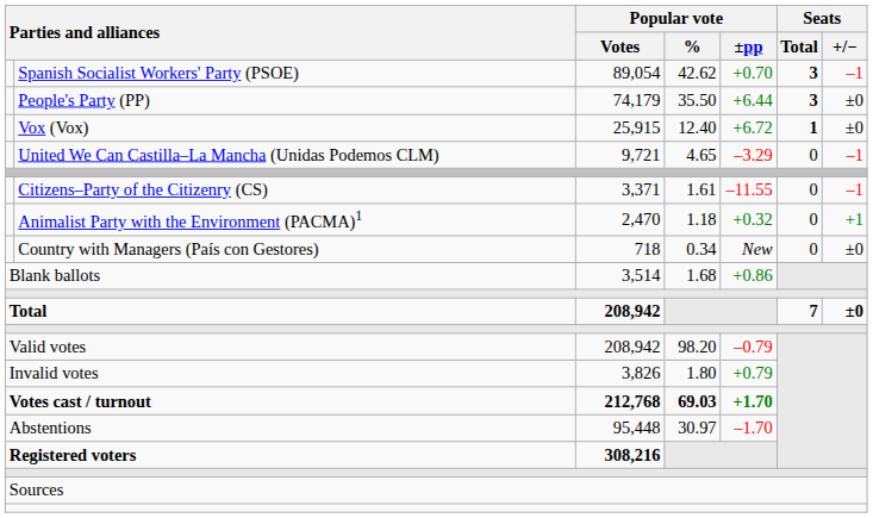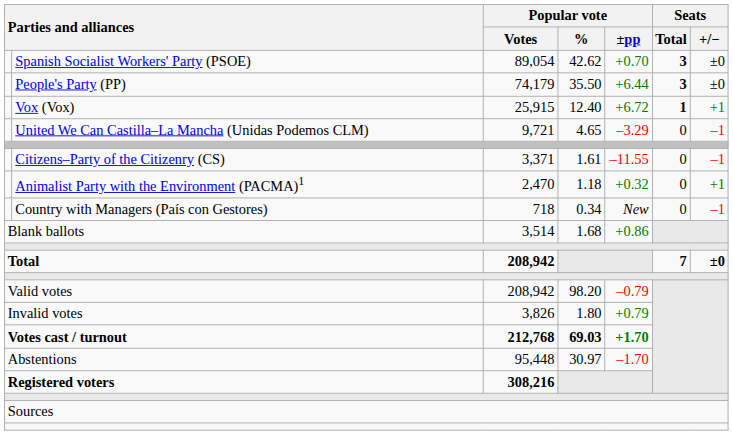Spanish Socialist Workers' Party (PSOE) | Seats / +/−: –1 -> ±0
Vox (Vox) | Seats / +/−: ±0 -> +1
Country with Managers (País con Gestores) | Seats / +/−: ±0 -> –1
